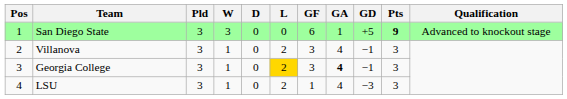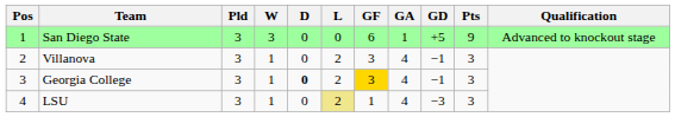San Diego State | Pts: bold -> normal
Georgia College | D: normal -> bold
Georgia College | L: gold background -> no background
Georgia College | GF: no background -> gold background
Georgia College | GA: bold -> normal
LSU | L: no background -> khaki background
